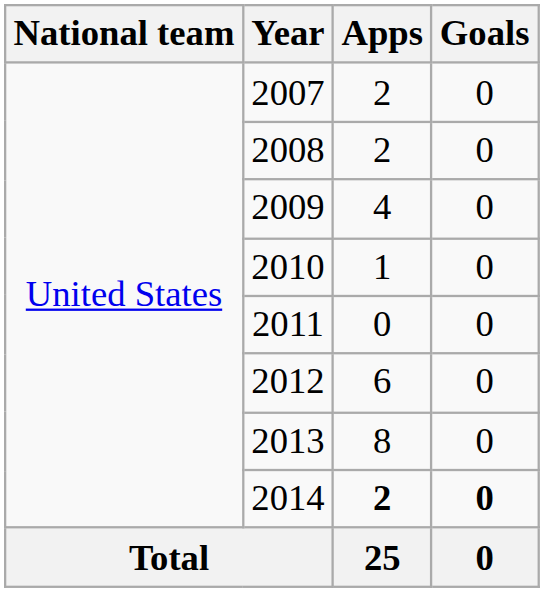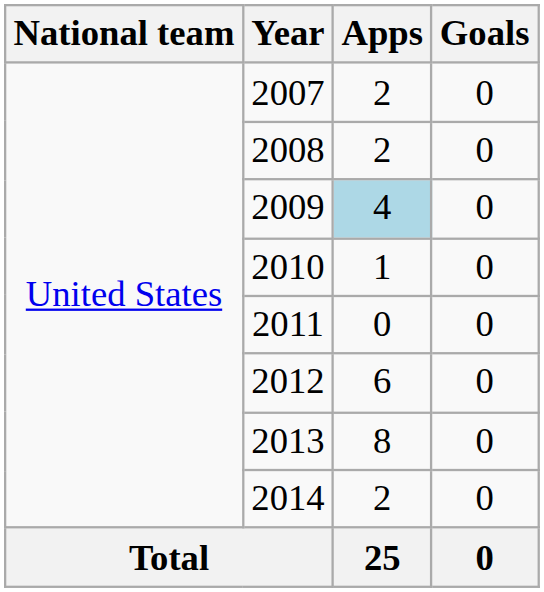2009 | Apps: no background -> lightblue background
2014 | Apps: bold -> normal
2014 | Goals: bold -> normal
